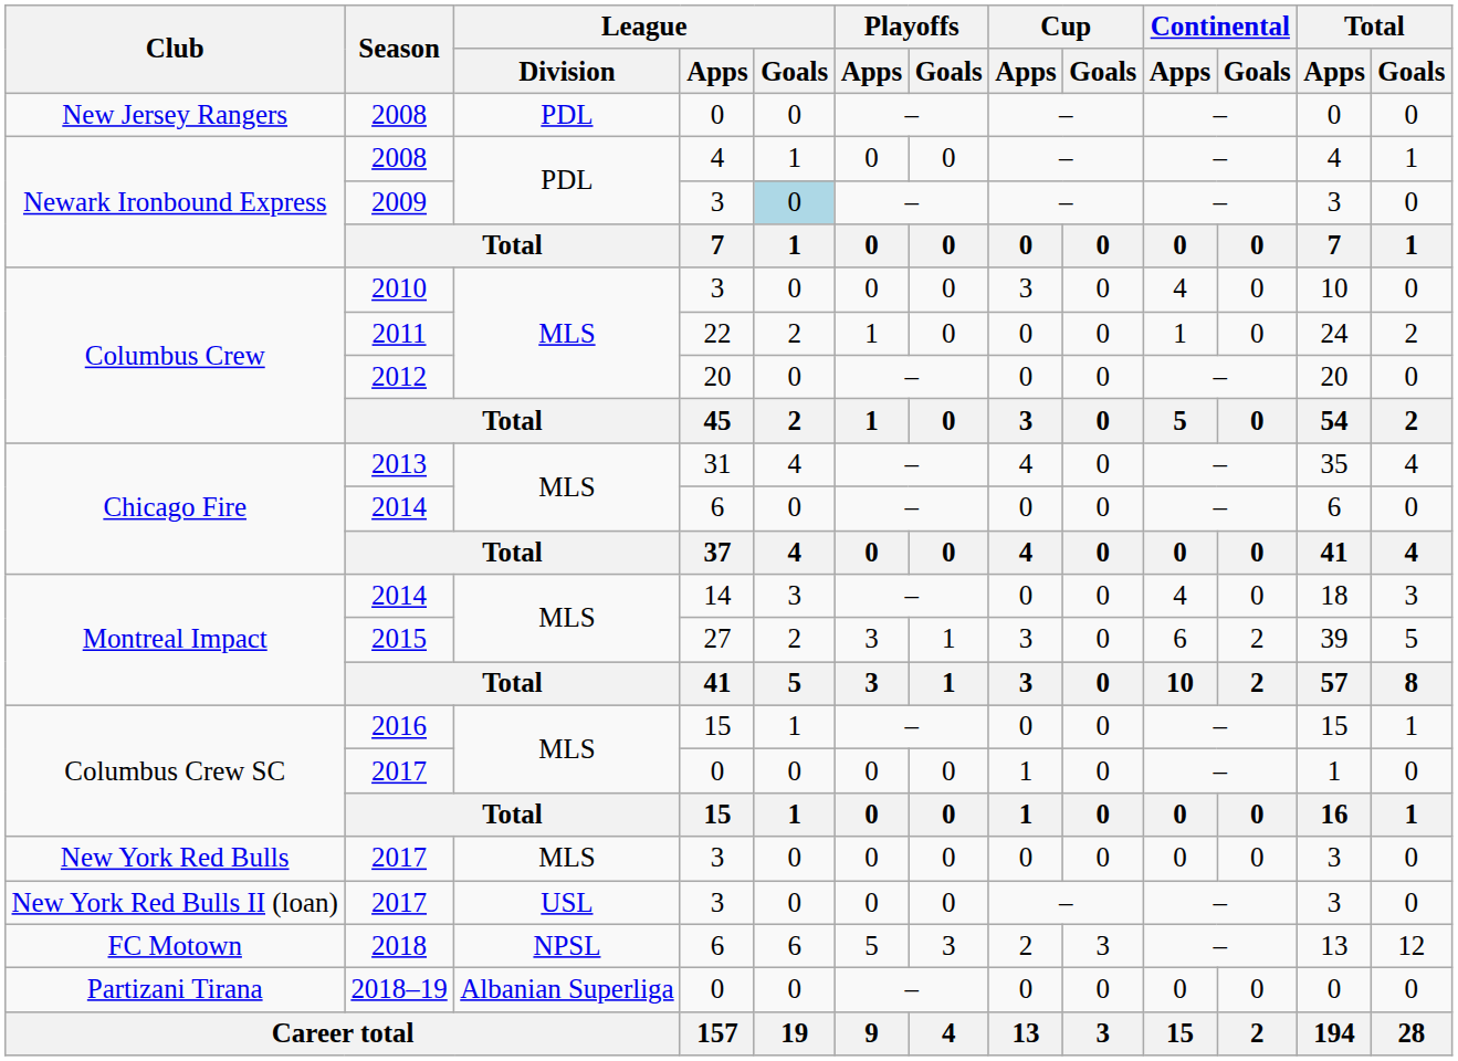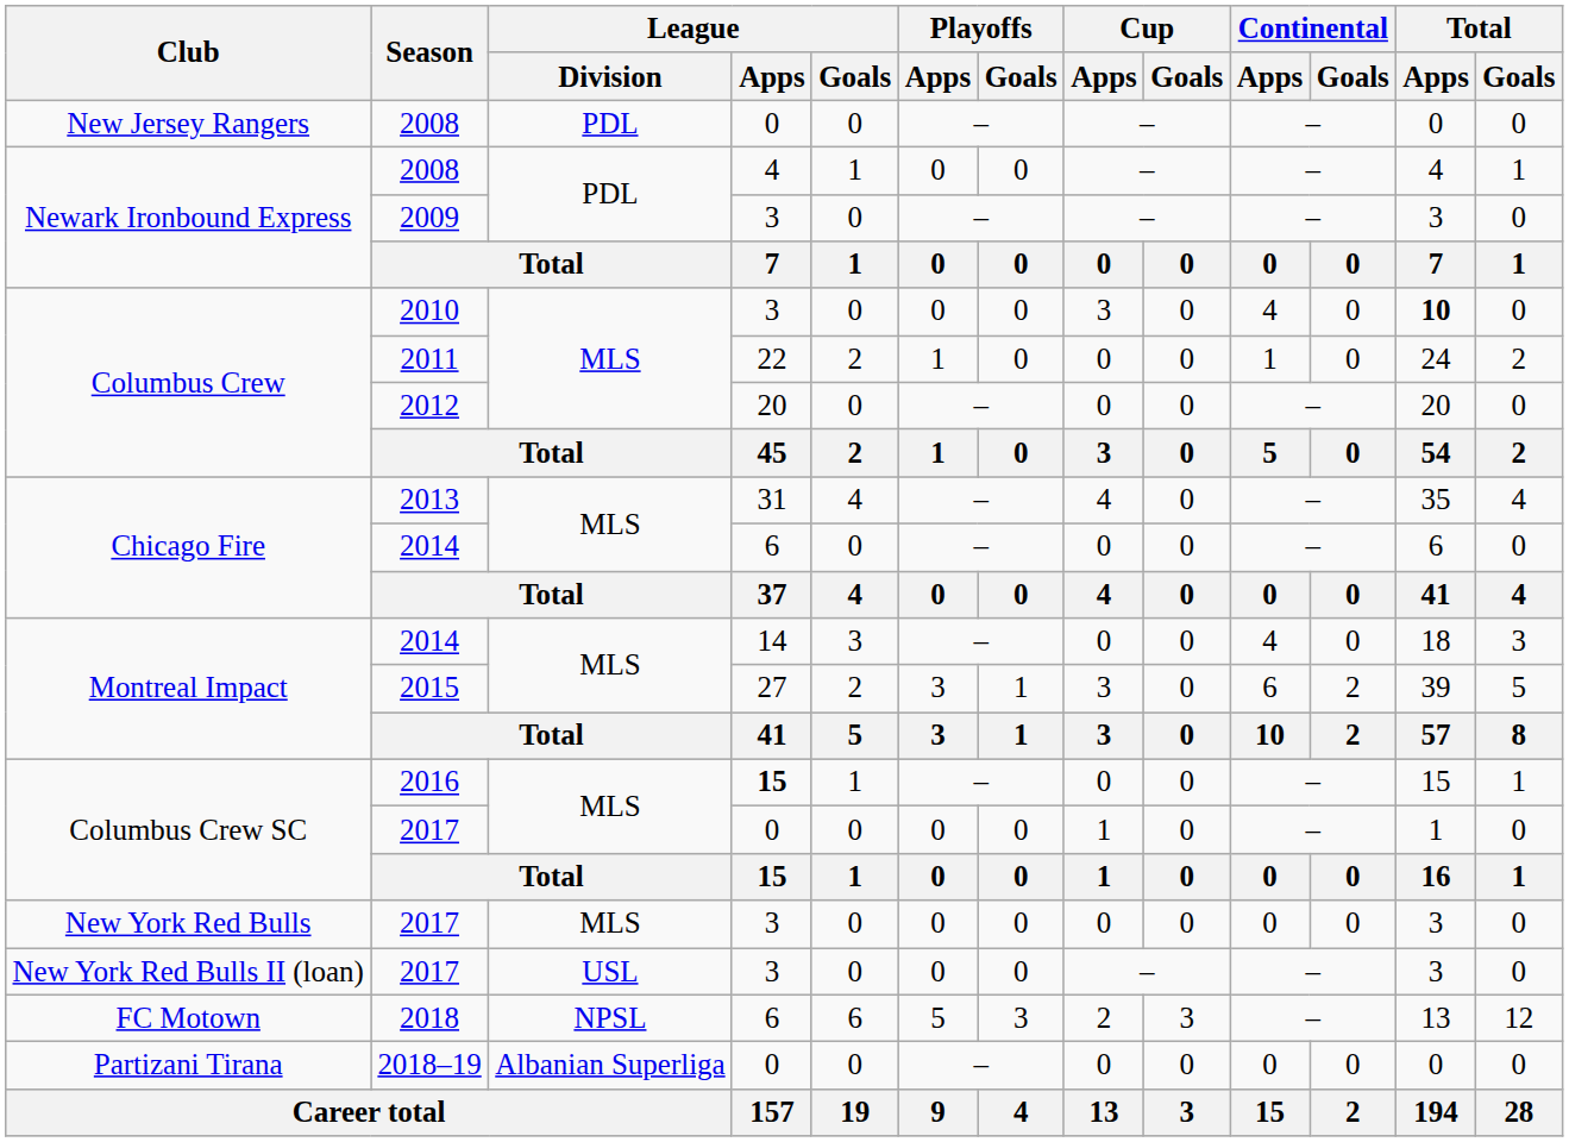2009 | League / Goals: lightblue background -> no background
2010 | Total / Apps: normal -> bold
2016 | League / Apps: normal -> bold
